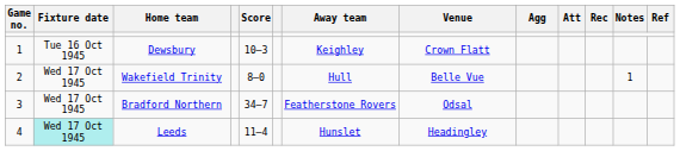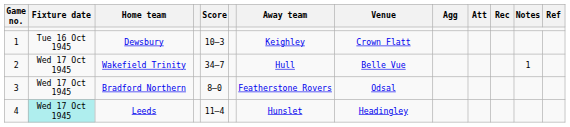Wakefield Trinity | Score: 8–0 -> 34–7
Bradford Northern | Score: 34–7 -> 8–0
